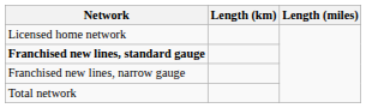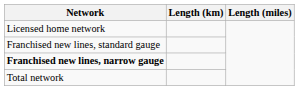Franchised new lines, standard gauge | Network: bold -> normal
Franchised new lines, narrow gauge | Network: normal -> bold
